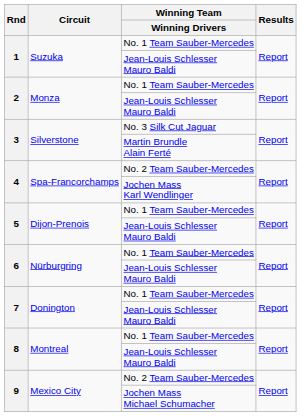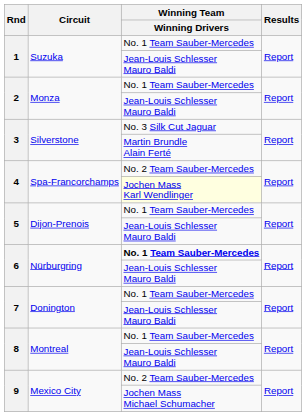4 / Jochen Mass Karl Wendlinger | Winning Team / Winning Drivers: no background -> lightyellow background
6 / No. 1 Team Sauber-Mercedes | Winning Team / Winning Drivers: normal -> bold
